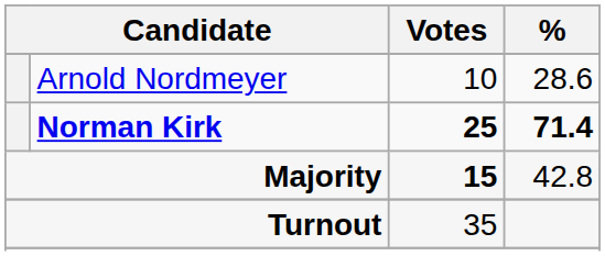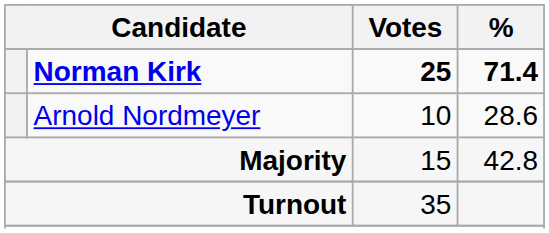rows swapped: Norman Kirk <-> Arnold Nordmeyer
Majority | Votes: bold -> normal
